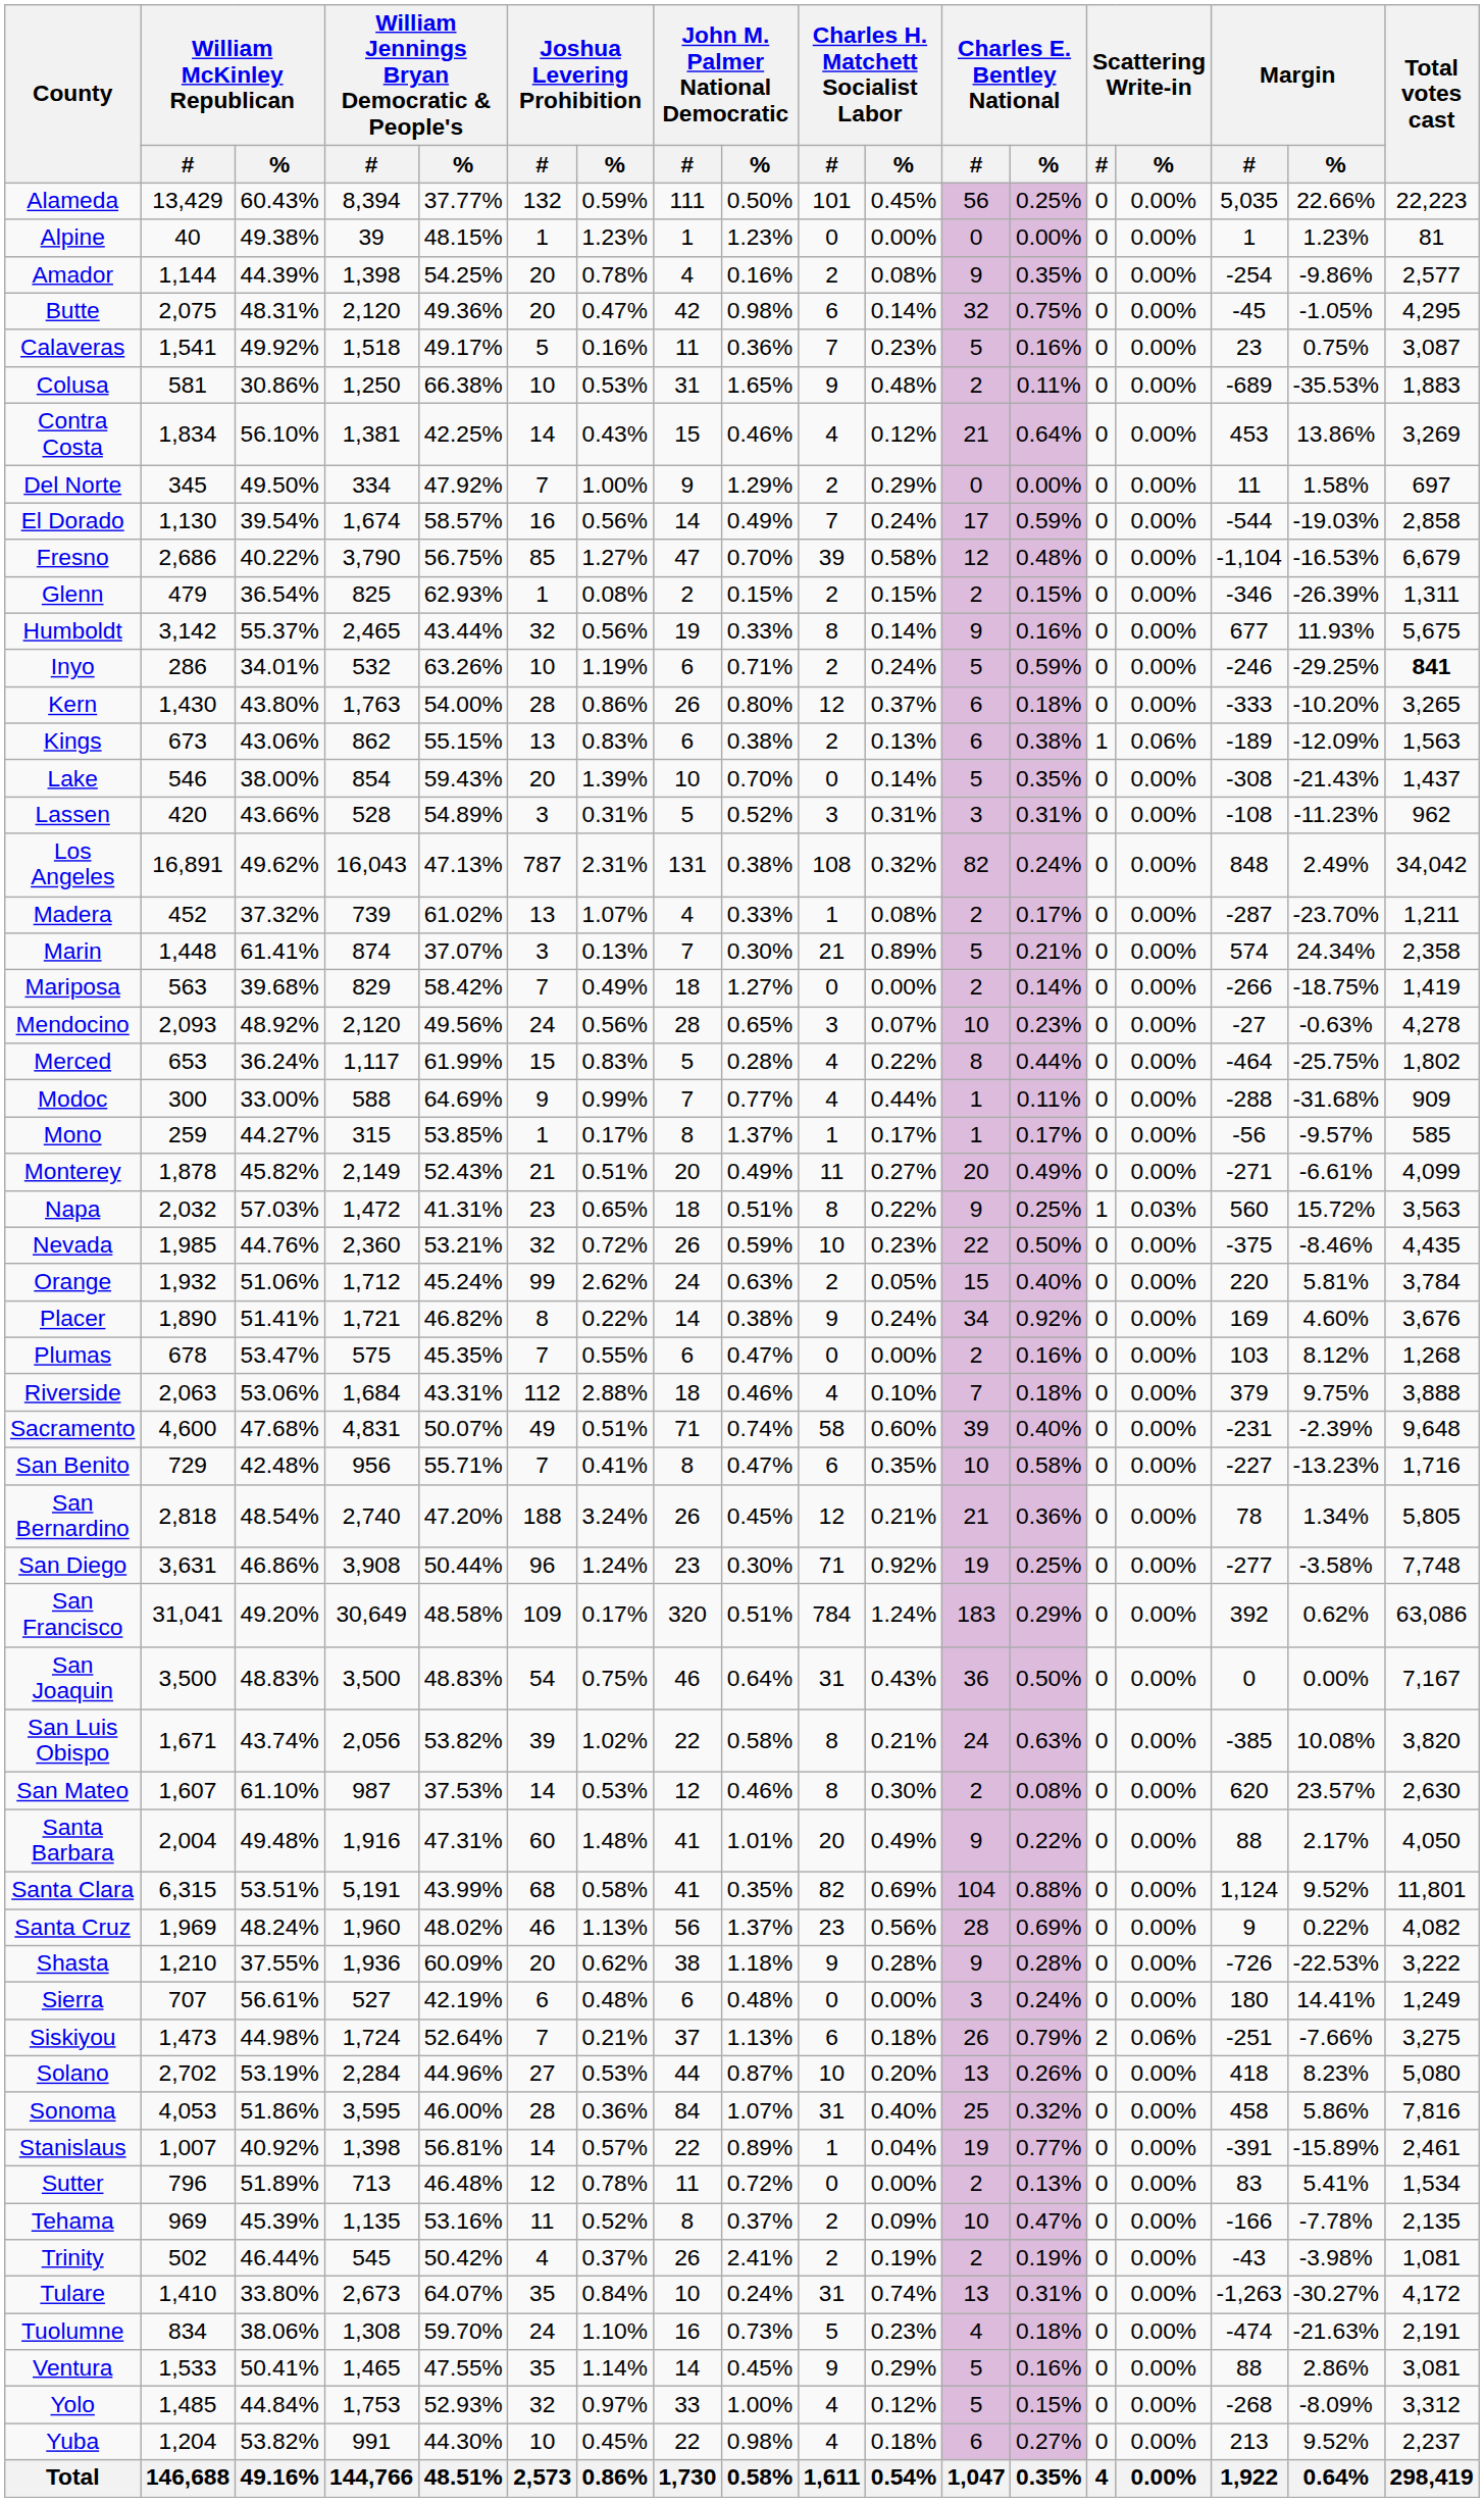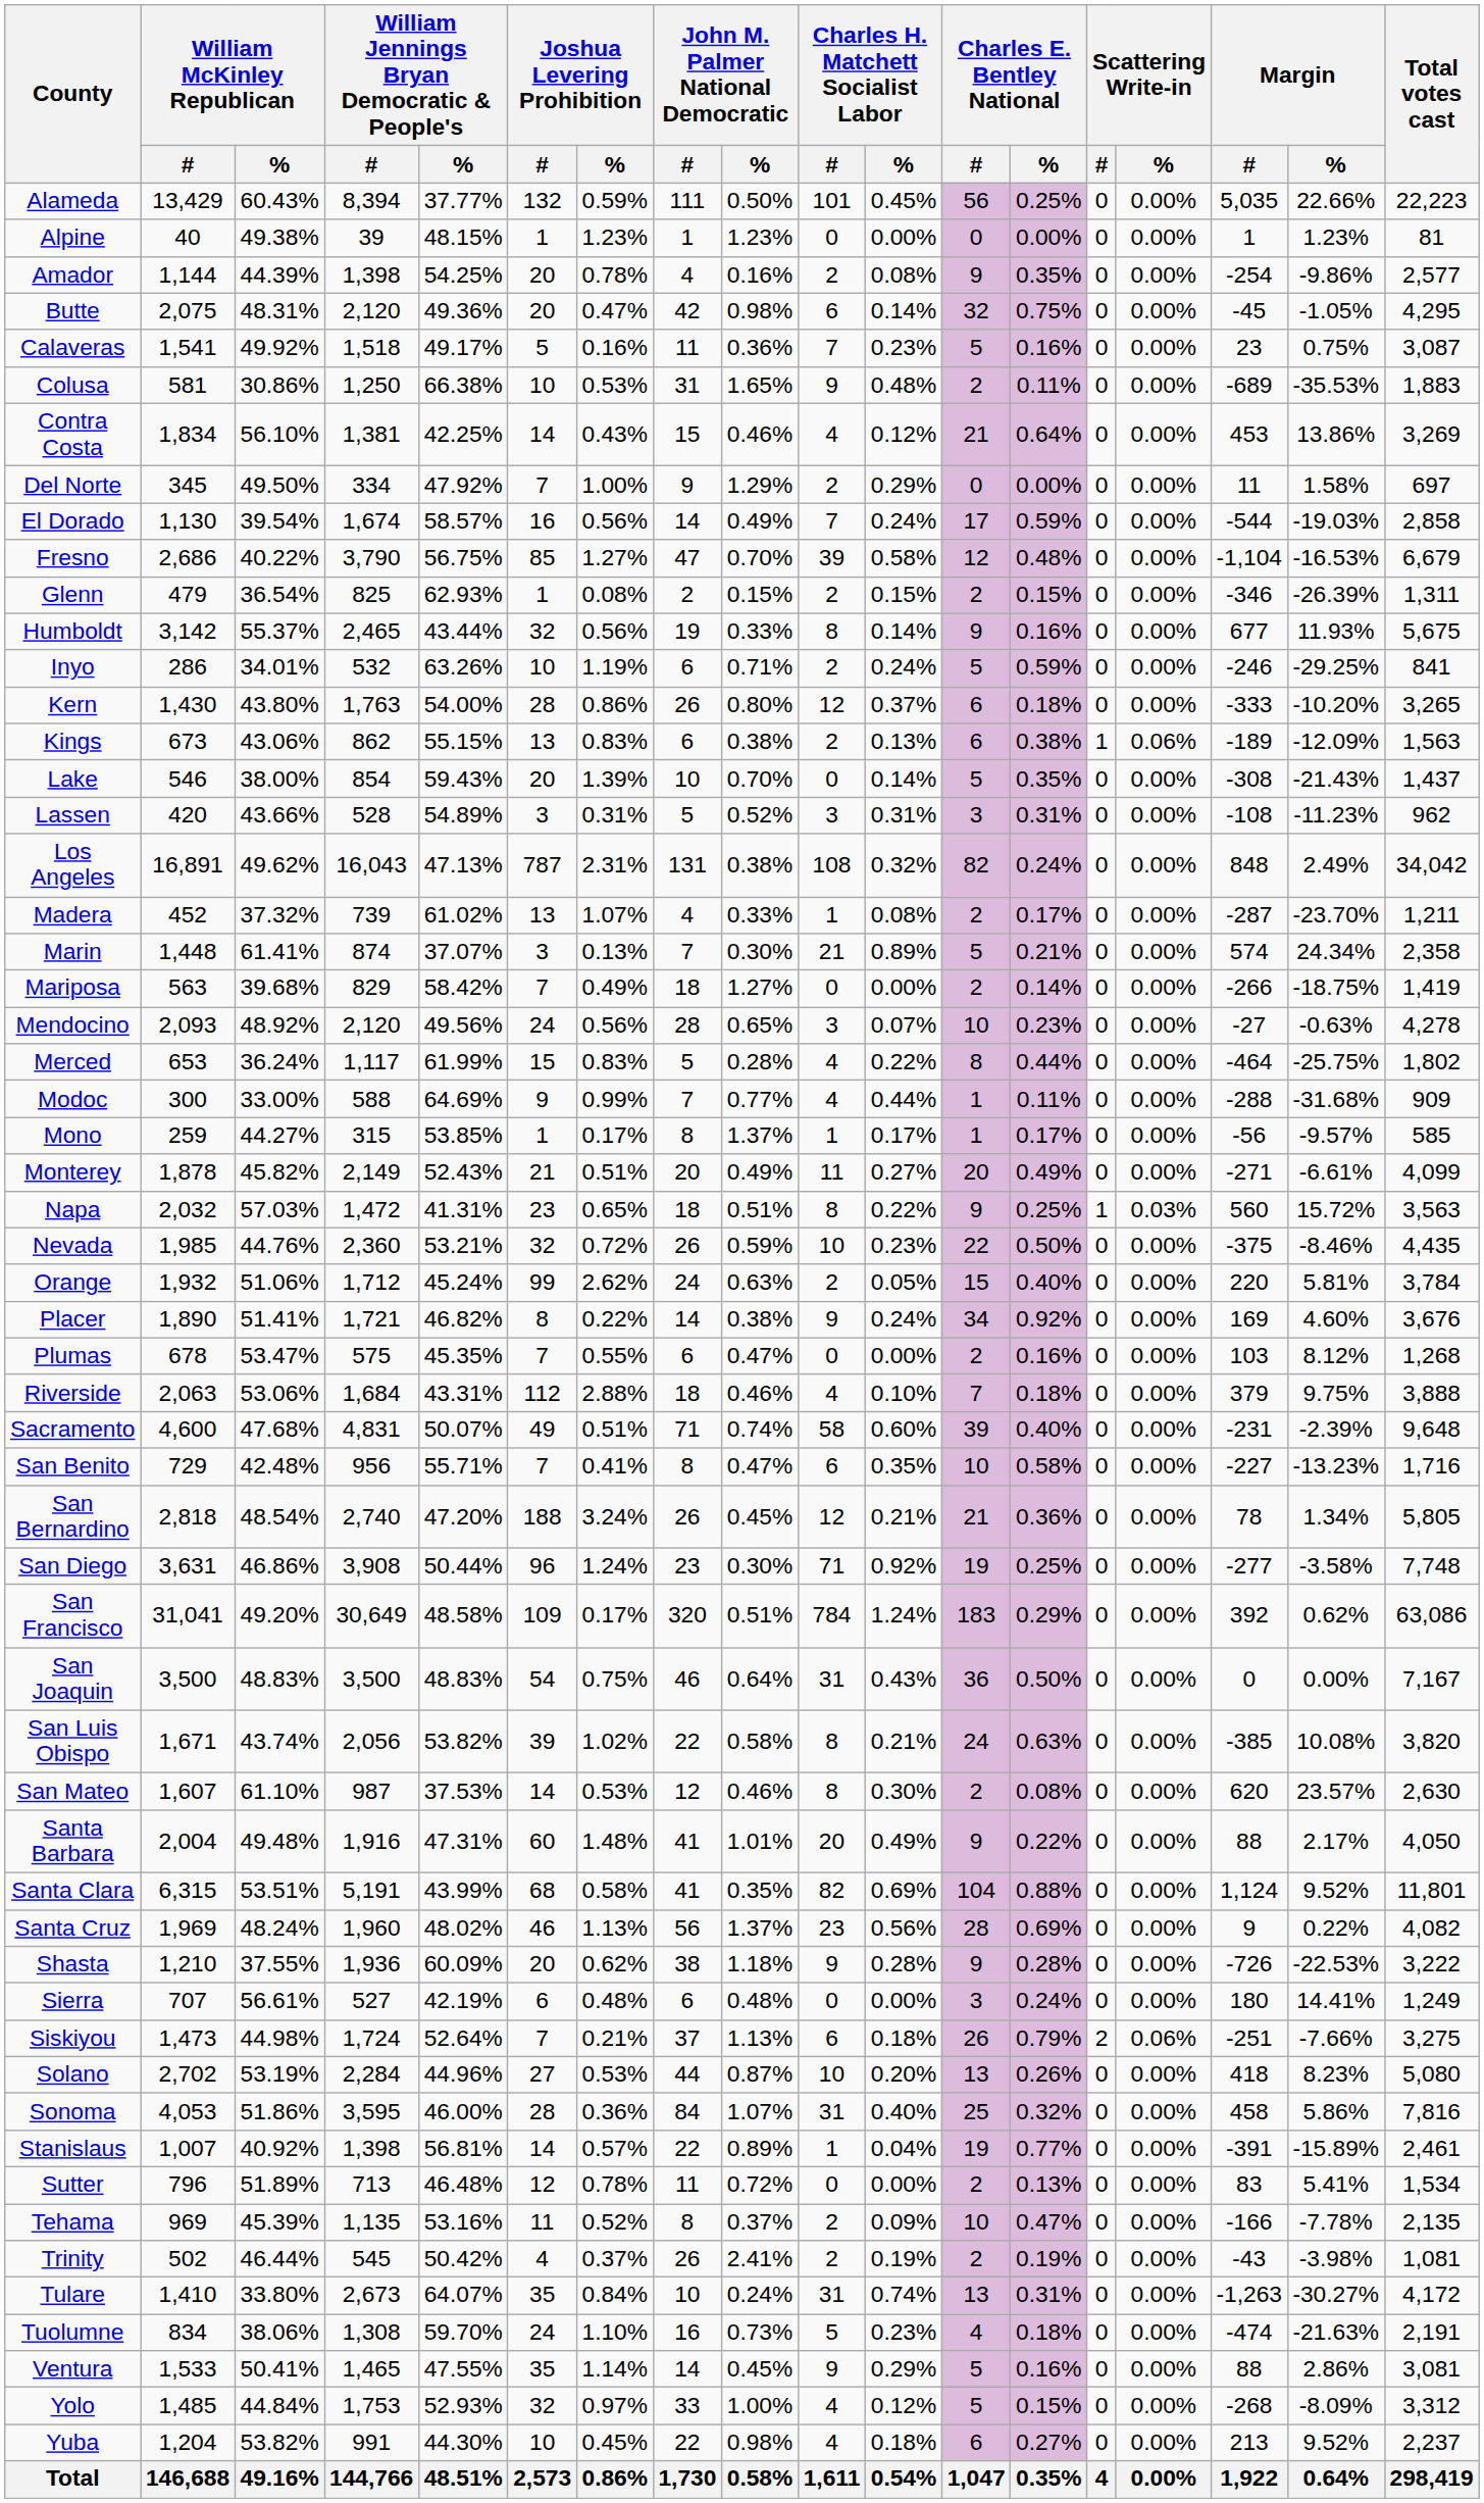Inyo | Total votes cast: bold -> normal
